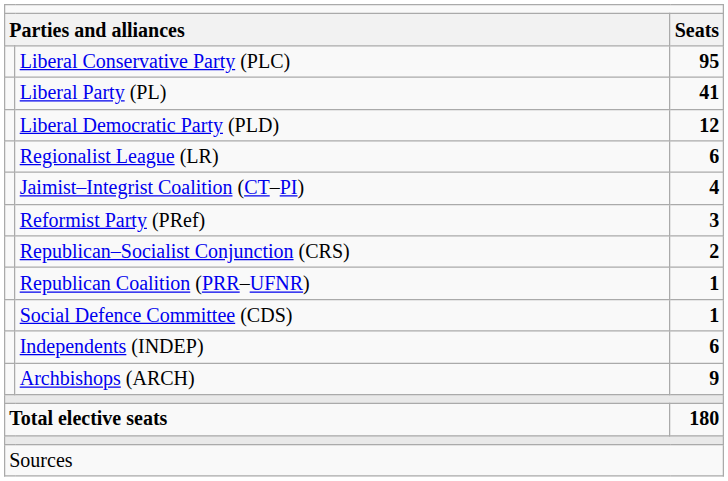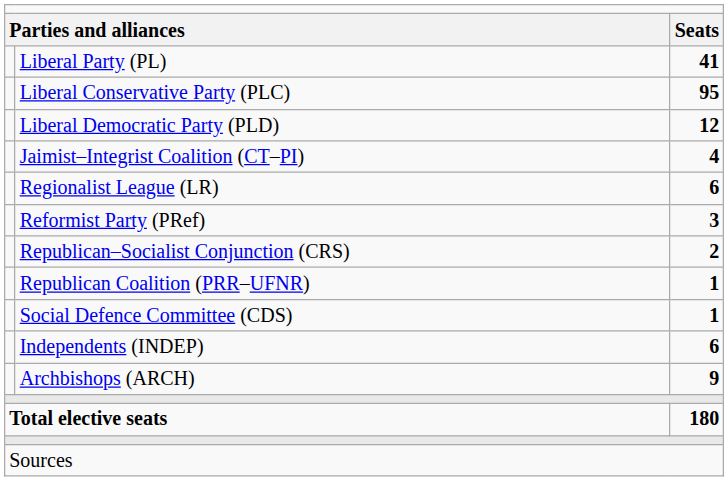rows swapped: Liberal Conservative Party (PLC) <-> Liberal Party (PL)
rows swapped: Regionalist League (LR) <-> Jaimist–Integrist Coalition (CT–PI)
